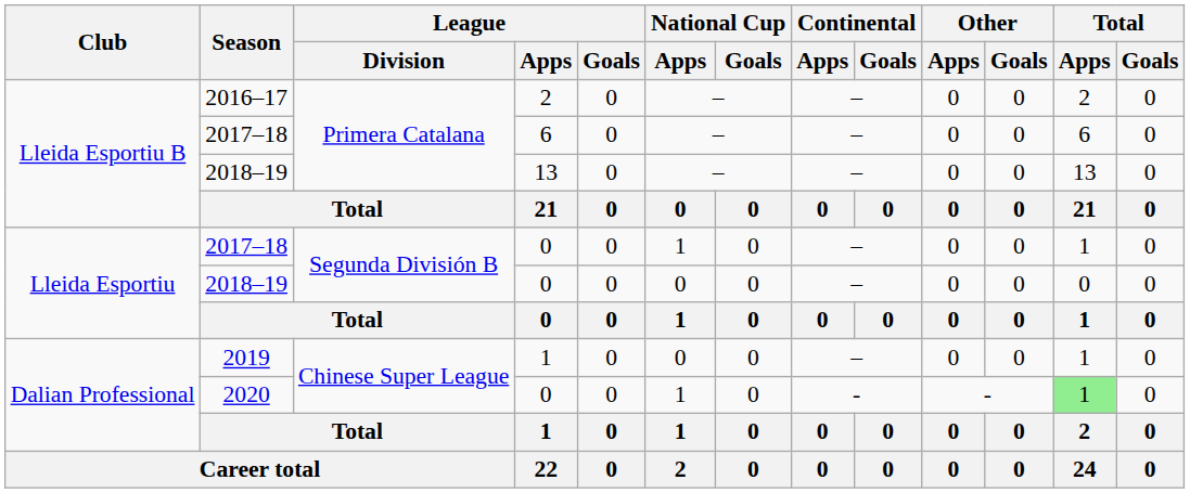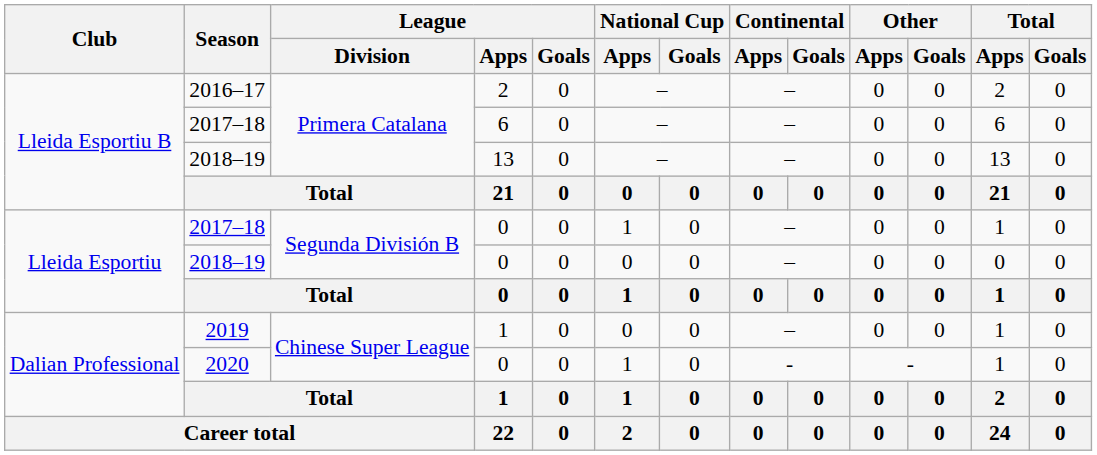2020 | Total / Apps: lightgreen background -> no background
